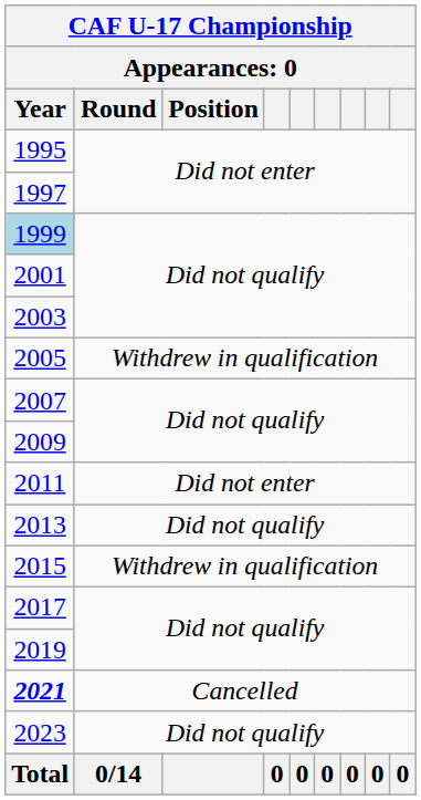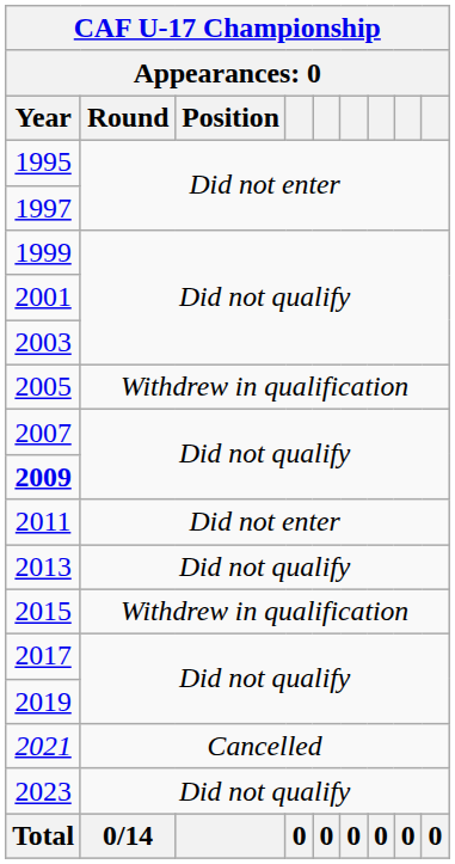1999 | Year: lightblue background -> no background
2009 | Year: normal -> bold
2021 | Year: bold -> normal
